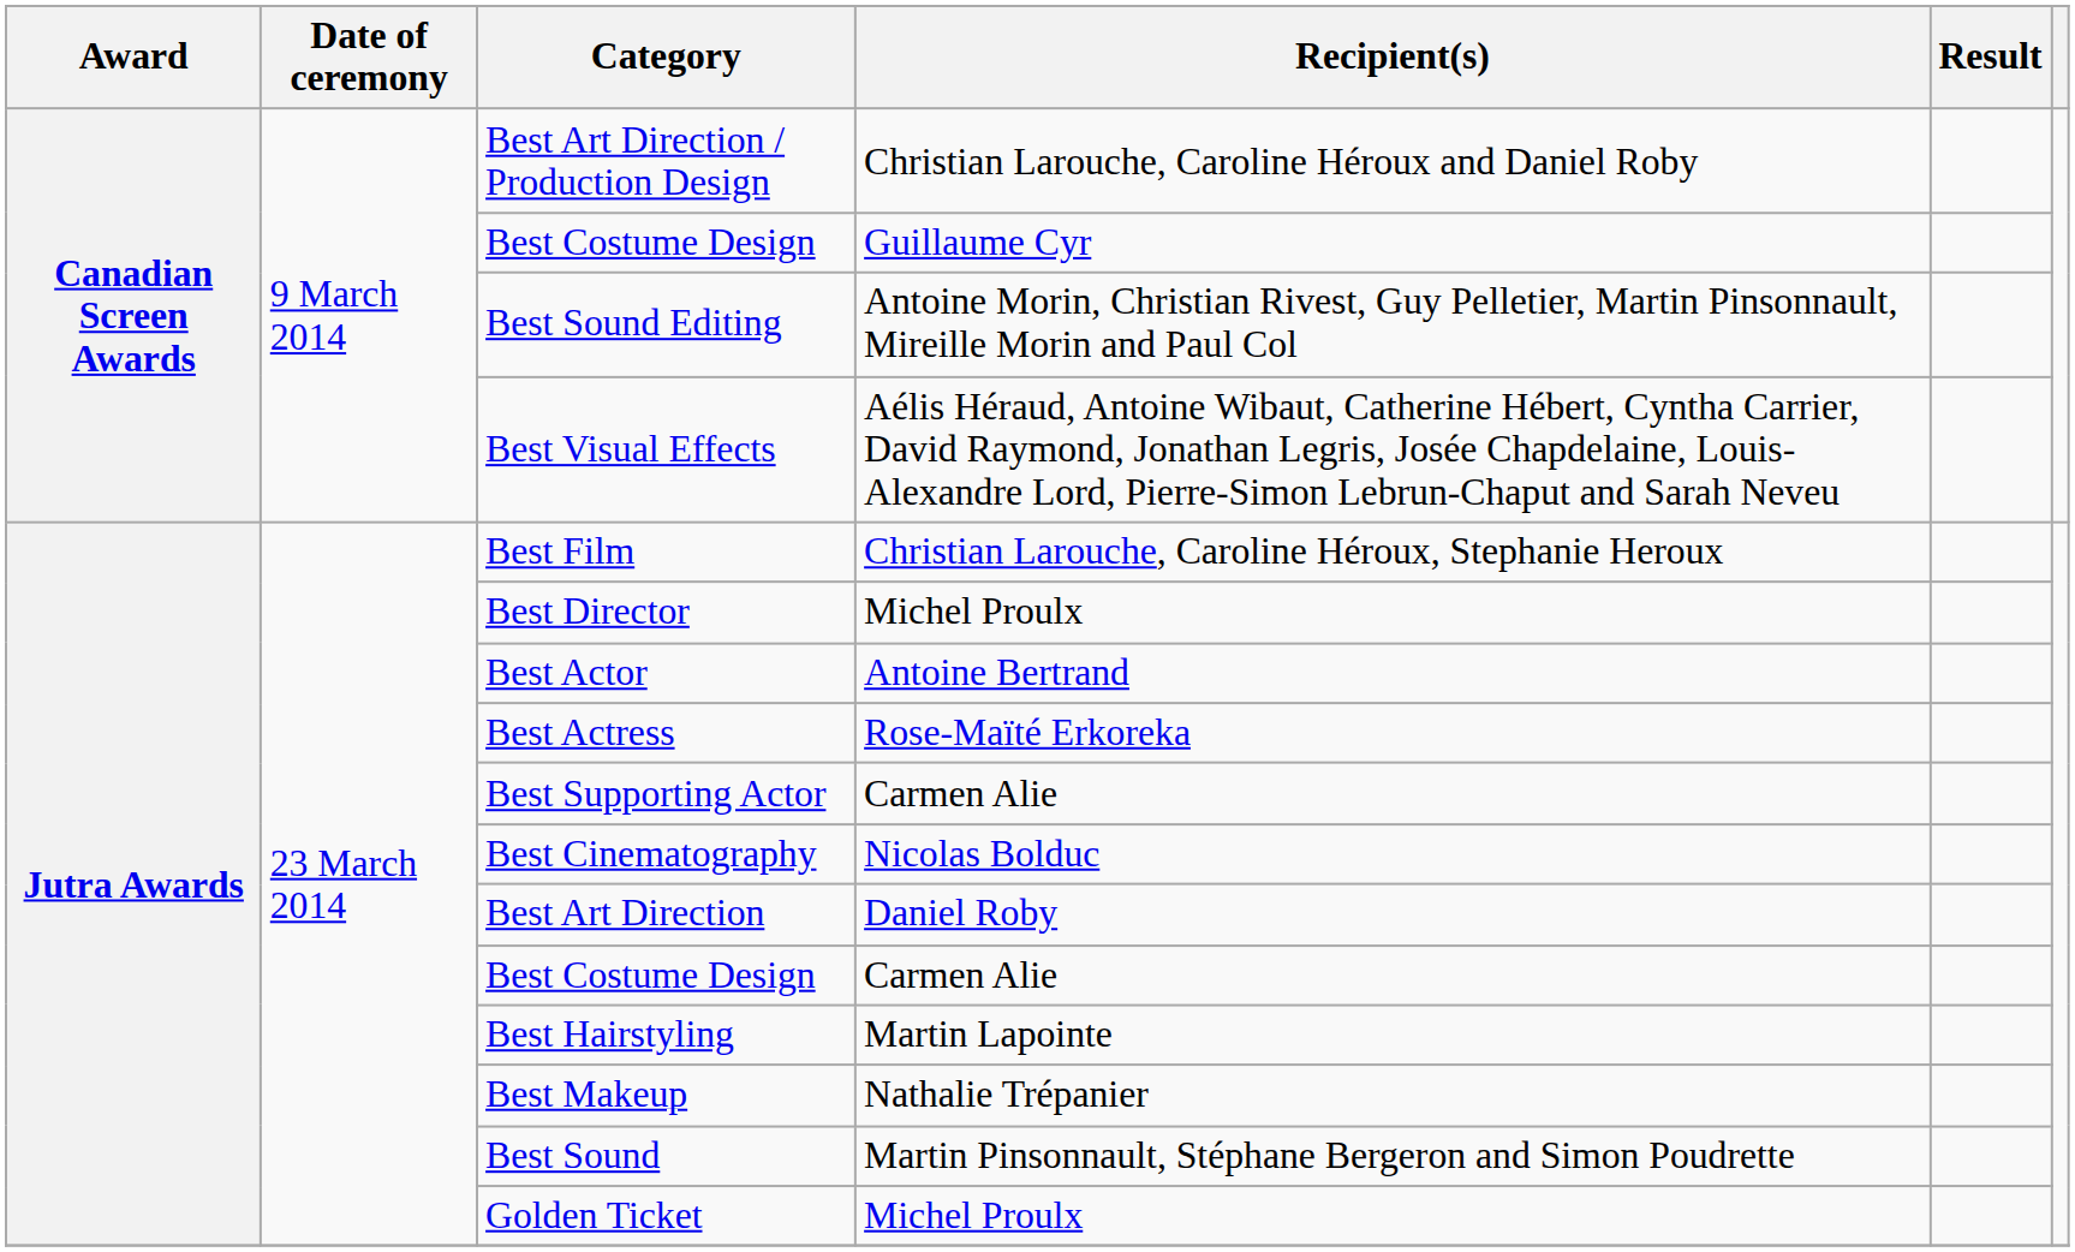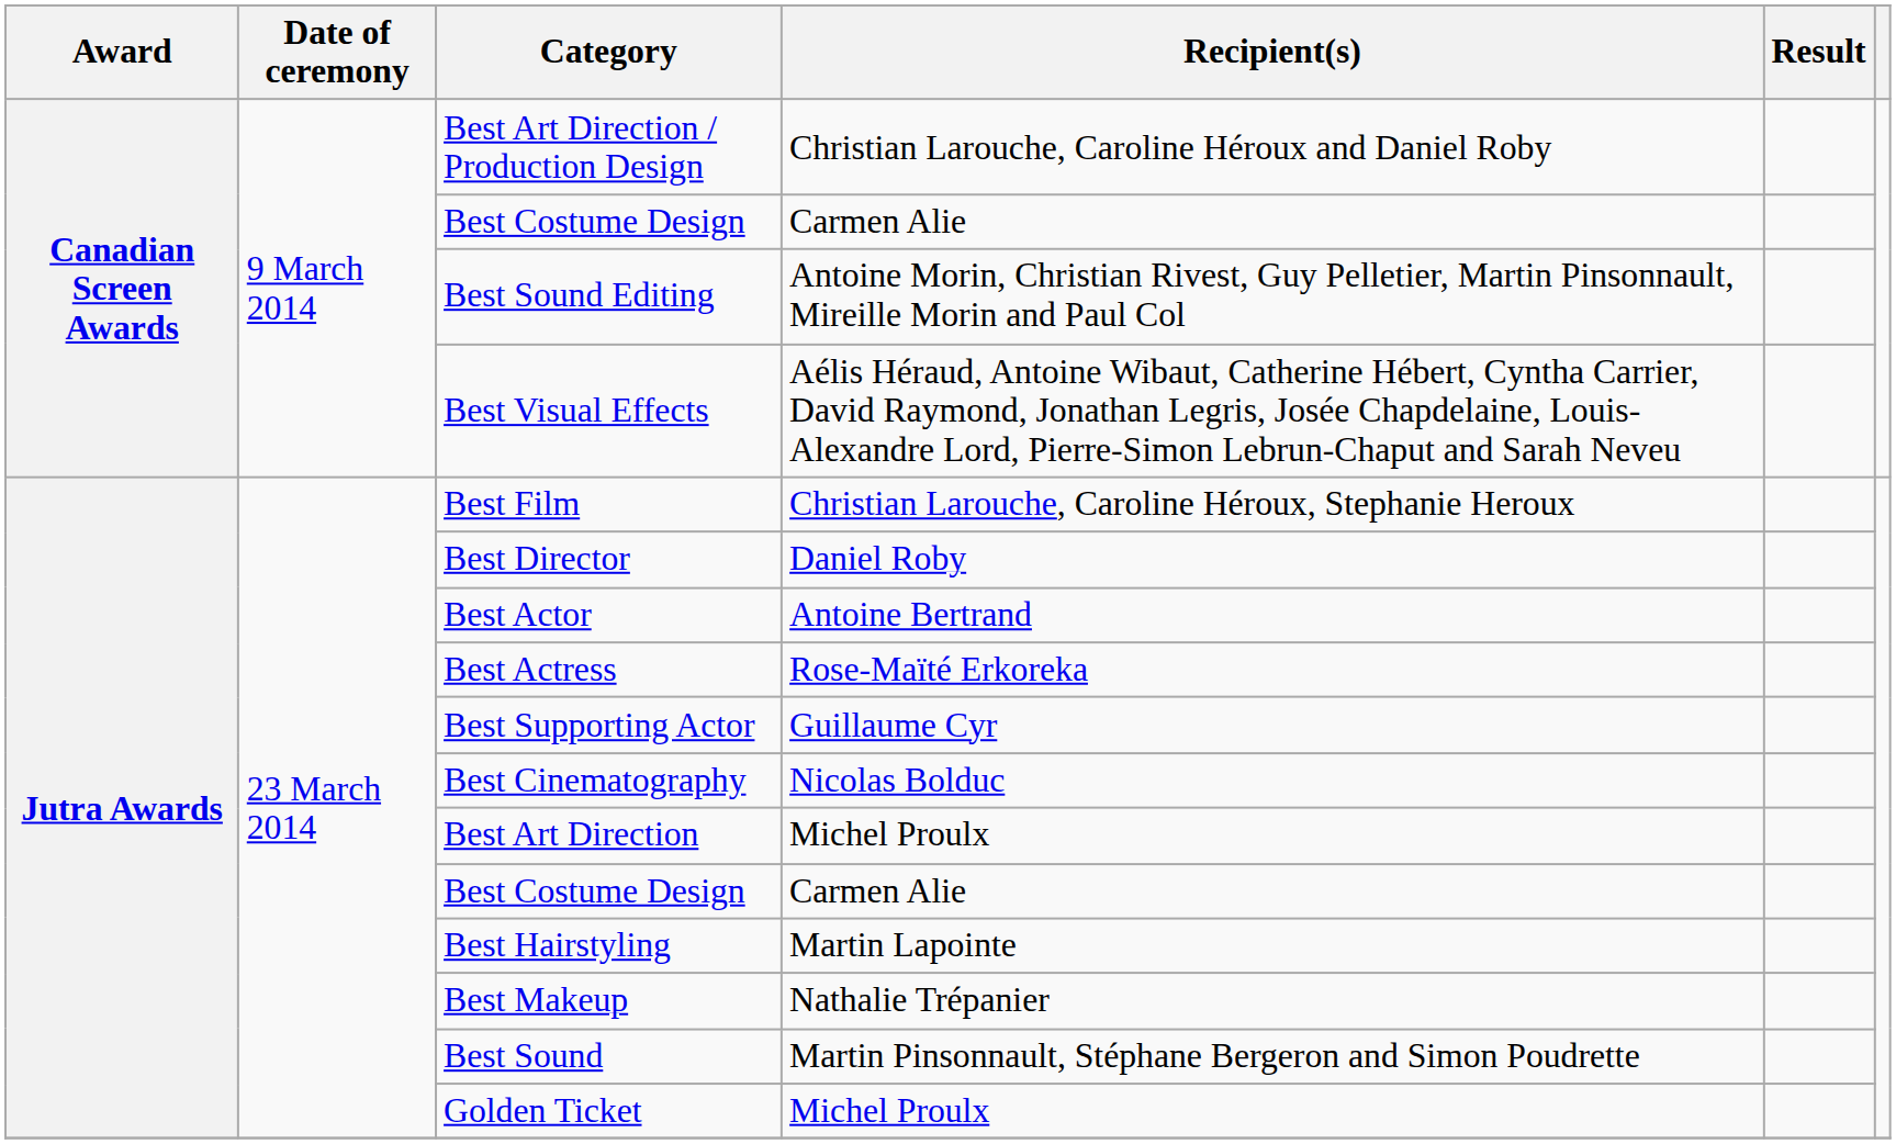Canadian Screen Awards / Best Costume Design | Recipient(s): Guillaume Cyr -> Carmen Alie
Best Director | Recipient(s): Michel Proulx -> Daniel Roby
Best Supporting Actor | Recipient(s): Carmen Alie -> Guillaume Cyr
Best Art Direction | Recipient(s): Daniel Roby -> Michel Proulx
